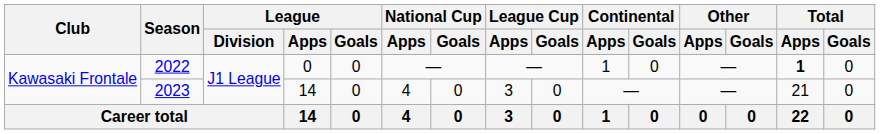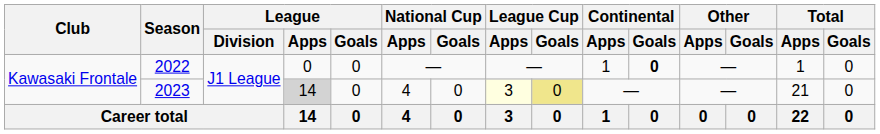2022 | Continental / Goals: normal -> bold
2022 | Total / Apps: bold -> normal
2023 | League / Apps: no background -> lightgrey background
2023 | League Cup / Apps: no background -> lightyellow background
2023 | League Cup / Goals: no background -> khaki background
